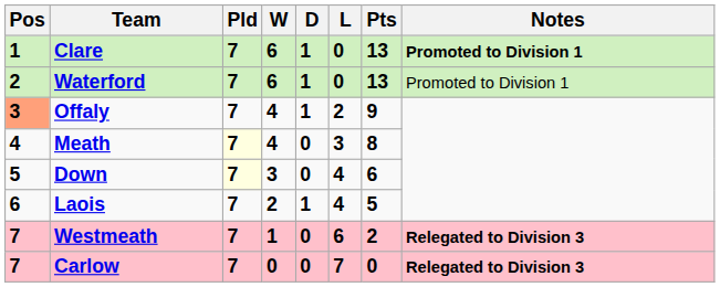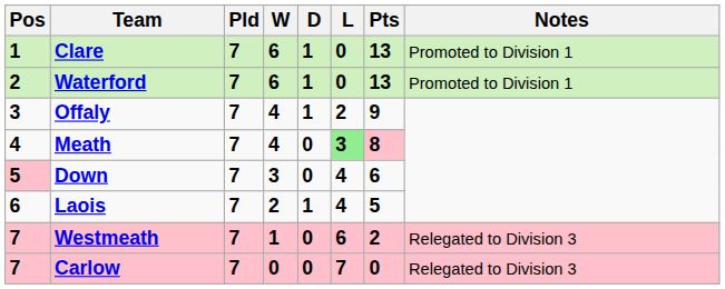Clare | Notes: bold -> normal
Offaly | Pos: lightsalmon background -> no background
Meath | Pld: lightyellow background -> no background
Meath | L: no background -> lightgreen background
Meath | Pts: no background -> pink background
Down | Pos: no background -> pink background
Down | Pld: lightyellow background -> no background
Westmeath | Notes: bold -> normal
Carlow | Notes: bold -> normal
